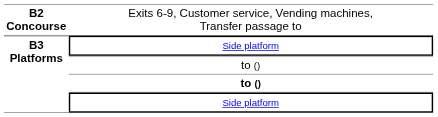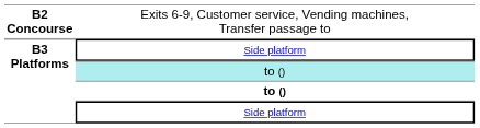row 3 | column 2: no background -> paleturquoise background
